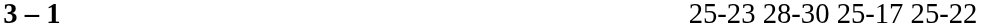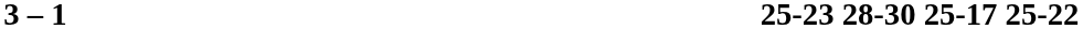row 1 | column 2: normal -> bold
